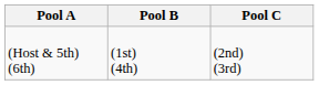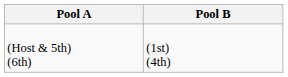- column: Pool C | (2nd) (3rd)
